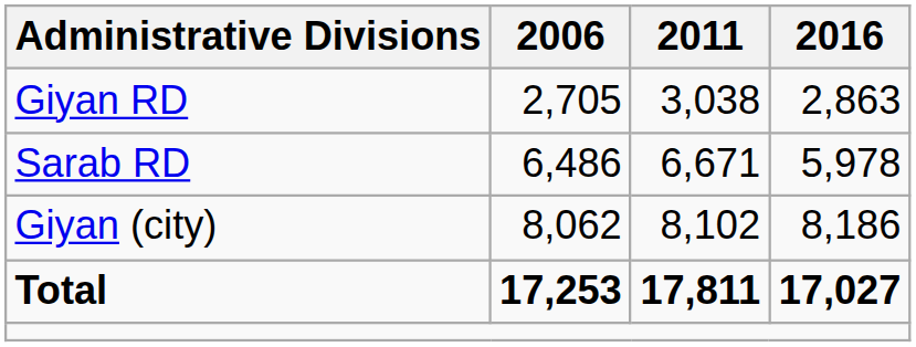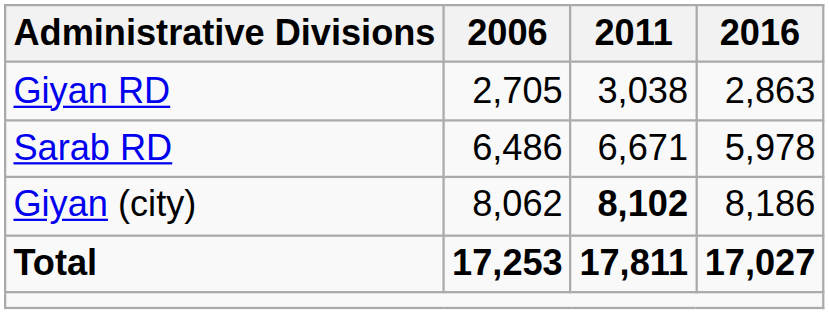Giyan (city) | 2011: normal -> bold
